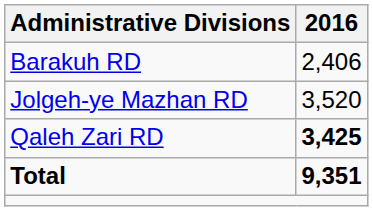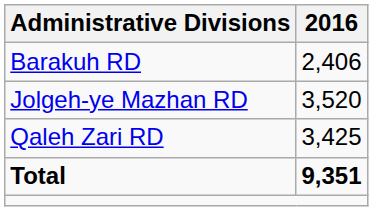Qaleh Zari RD | 2016: bold -> normal
